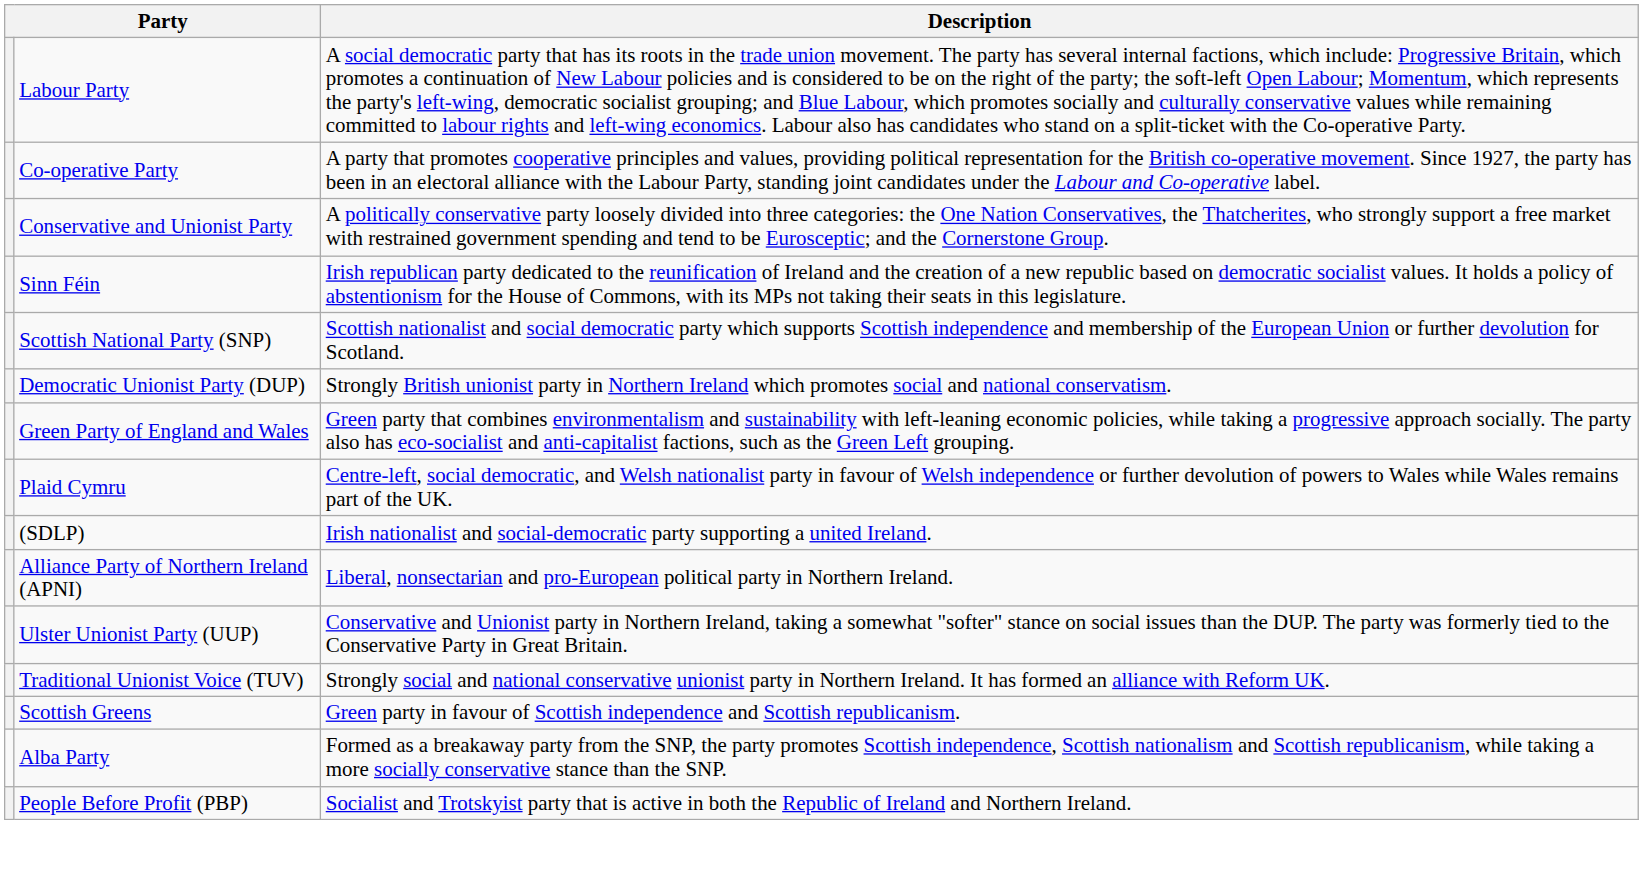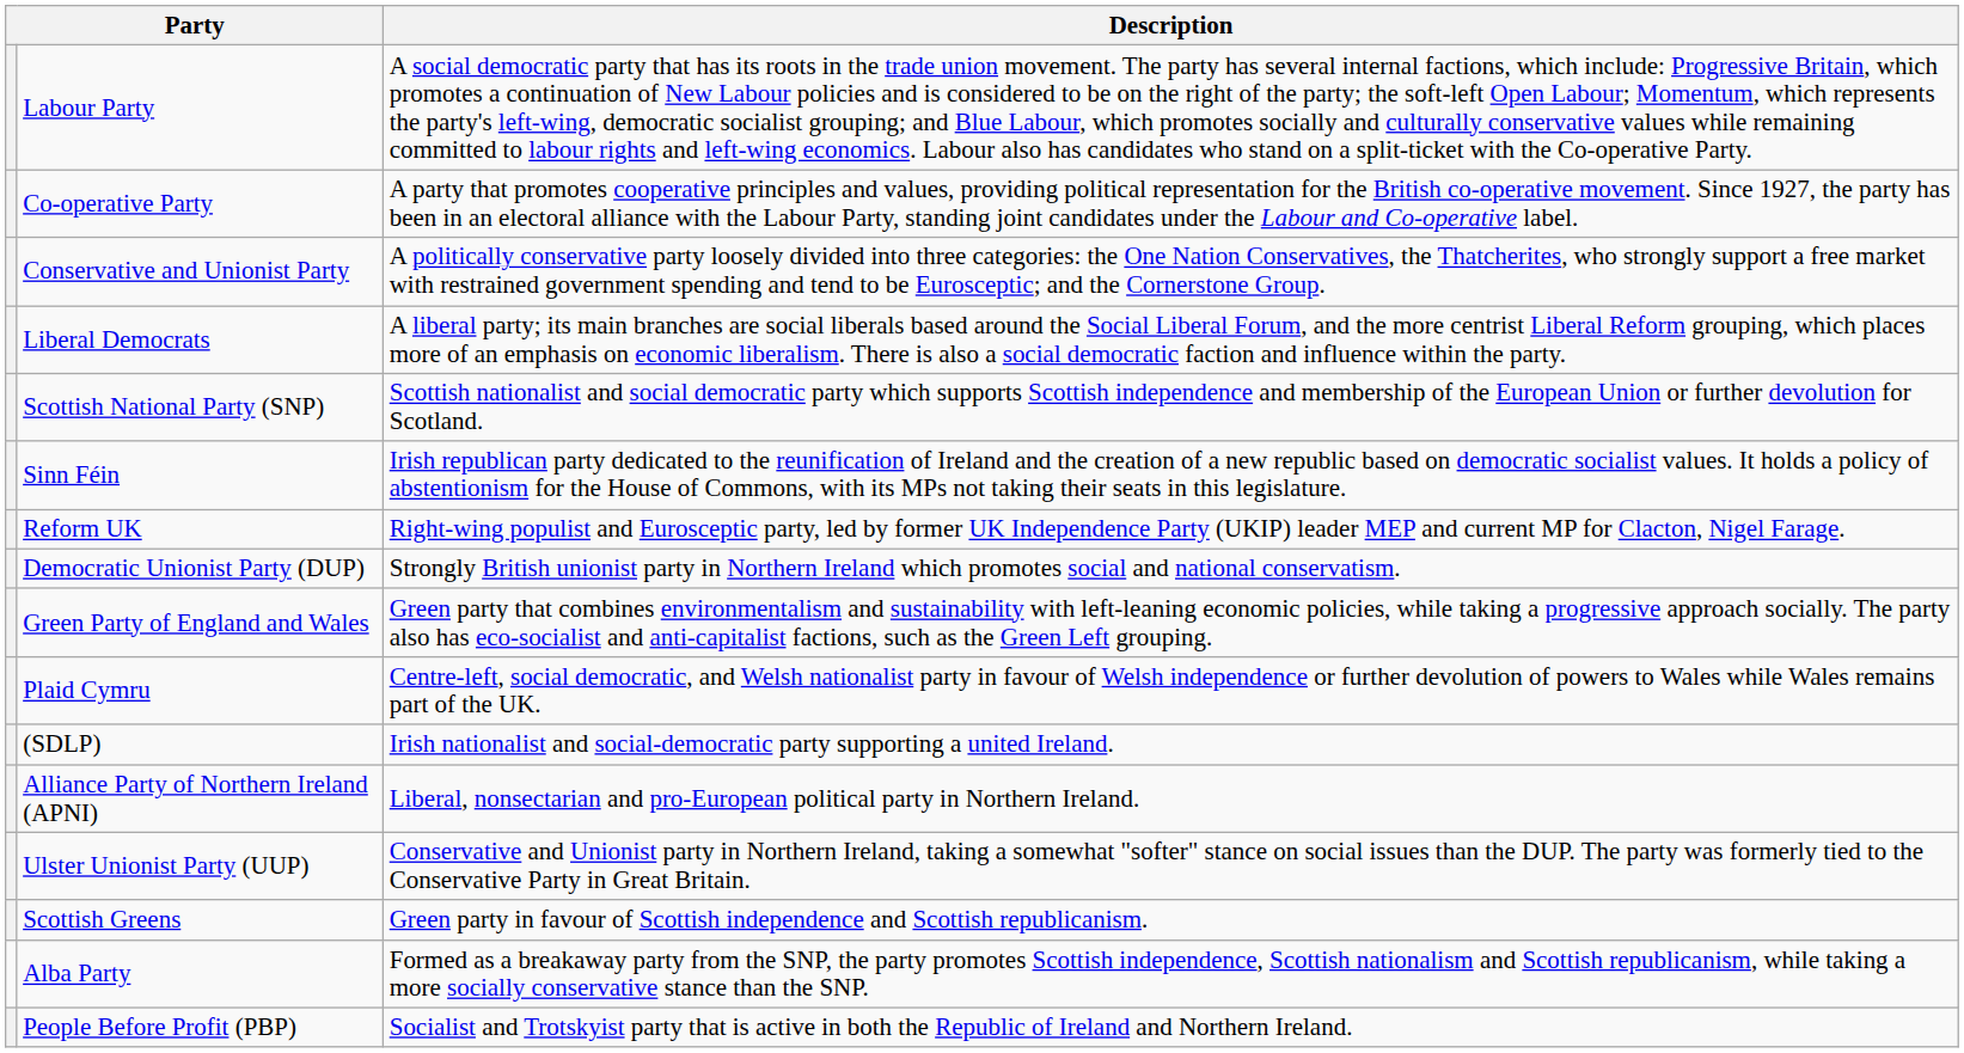+ row: Liberal Democrats | A liberal party; its main branches are social liberals based around the Social Liberal Forum, and the more centrist Liberal Reform grouping, which places more of an emphasis on economic liberalism. There is also a social democratic faction and influence within the party.
rows swapped: Scottish National Party (SNP) <-> Sinn Féin
+ row: Reform UK | Right-wing populist and Eurosceptic party, led by former UK Independence Party (UKIP) leader MEP and current MP for Clacton, Nigel Farage.
- row: Traditional Unionist Voice (TUV) | Strongly social and national conservative unionist party in Northern Ireland. It has formed an alliance with Reform UK.
